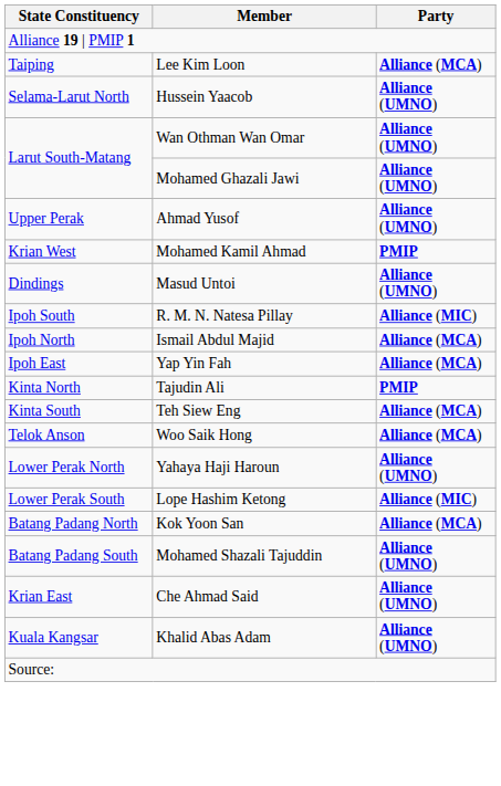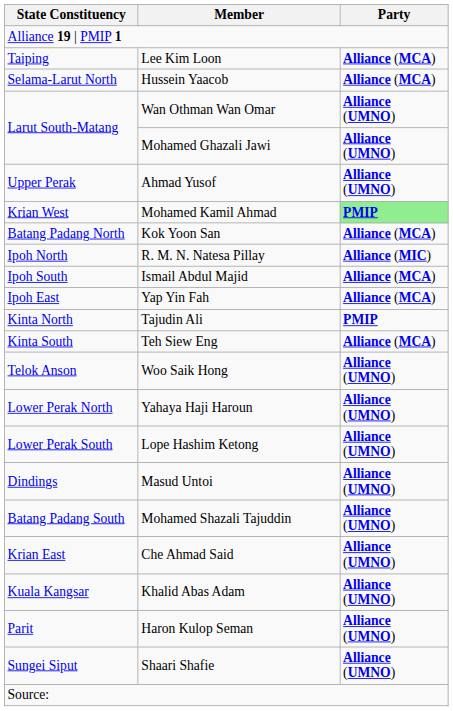Hussein Yaacob | Party: Alliance (UMNO) -> Alliance (MCA)
Mohamed Kamil Ahmad | Party: no background -> lightgreen background
rows swapped: Masud Untoi <-> Kok Yoon San
R. M. N. Natesa Pillay | State Constituency: Ipoh South -> Ipoh North
Ismail Abdul Majid | State Constituency: Ipoh North -> Ipoh South
Woo Saik Hong | Party: Alliance (MCA) -> Alliance (UMNO)
Lope Hashim Ketong | Party: Alliance (MIC) -> Alliance (UMNO)
+ row: Parit | Haron Kulop Seman | Alliance (UMNO)
+ row: Sungei Siput | Shaari Shafie | Alliance (UMNO)
